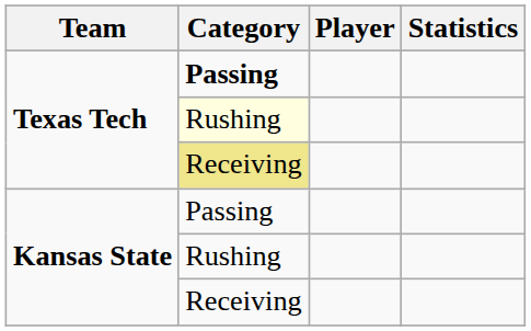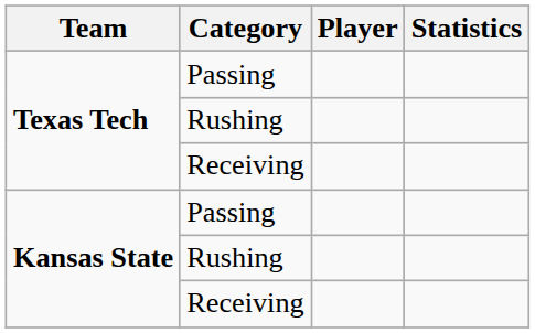Texas Tech / Passing | Category: bold -> normal
Texas Tech / Rushing | Category: lightyellow background -> no background
Texas Tech / Receiving | Category: khaki background -> no background
